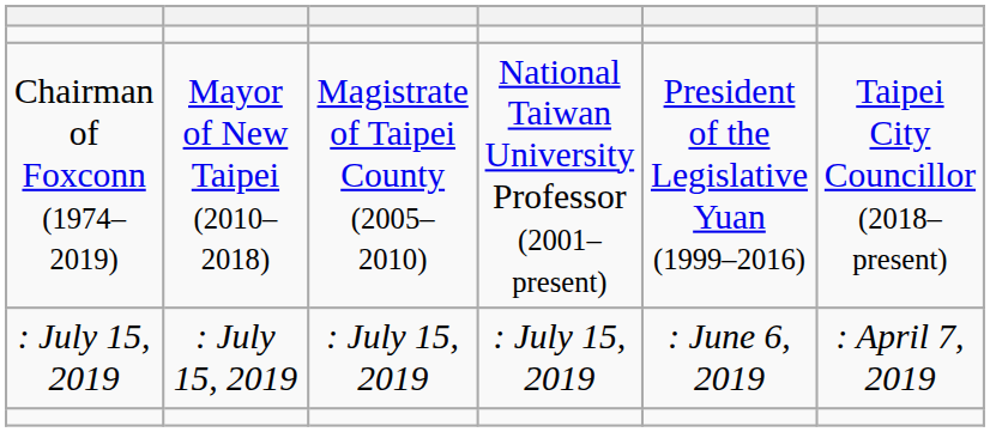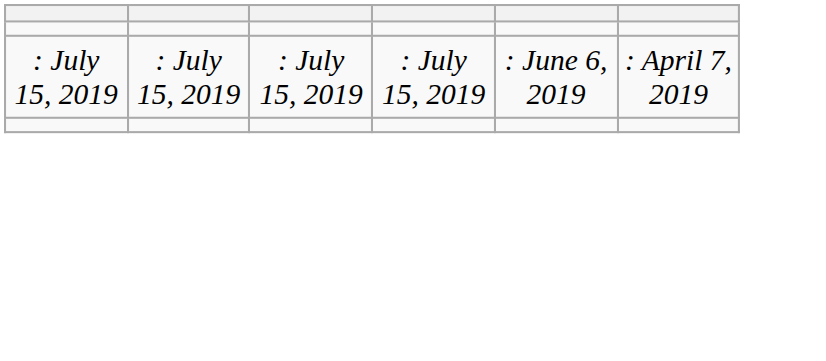- row: Chairman of Foxconn (1974–2019) | Mayor of New Taipei (2010–2018) | Magistrate of Taipei County (2005–2010) | National Taiwan University Professor (2001–present) | President of the Legislative Yuan (1999–2016) | Taipei City Councillor (2018–present)
